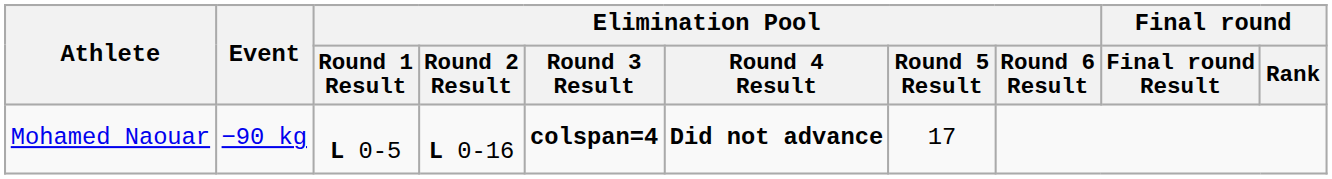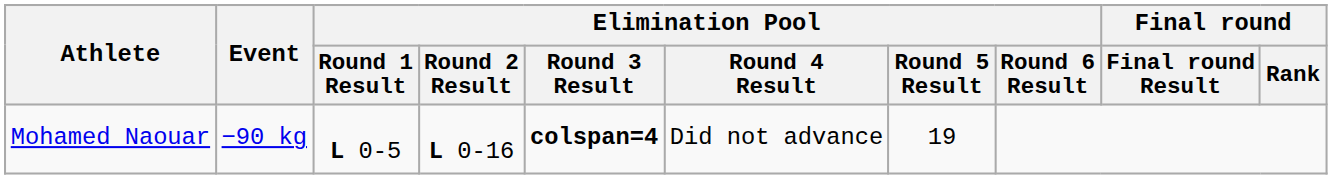Mohamed Naouar | Elimination Pool / Round 4 Result: bold -> normal
Mohamed Naouar | Elimination Pool / Round 5 Result: 17 -> 19
